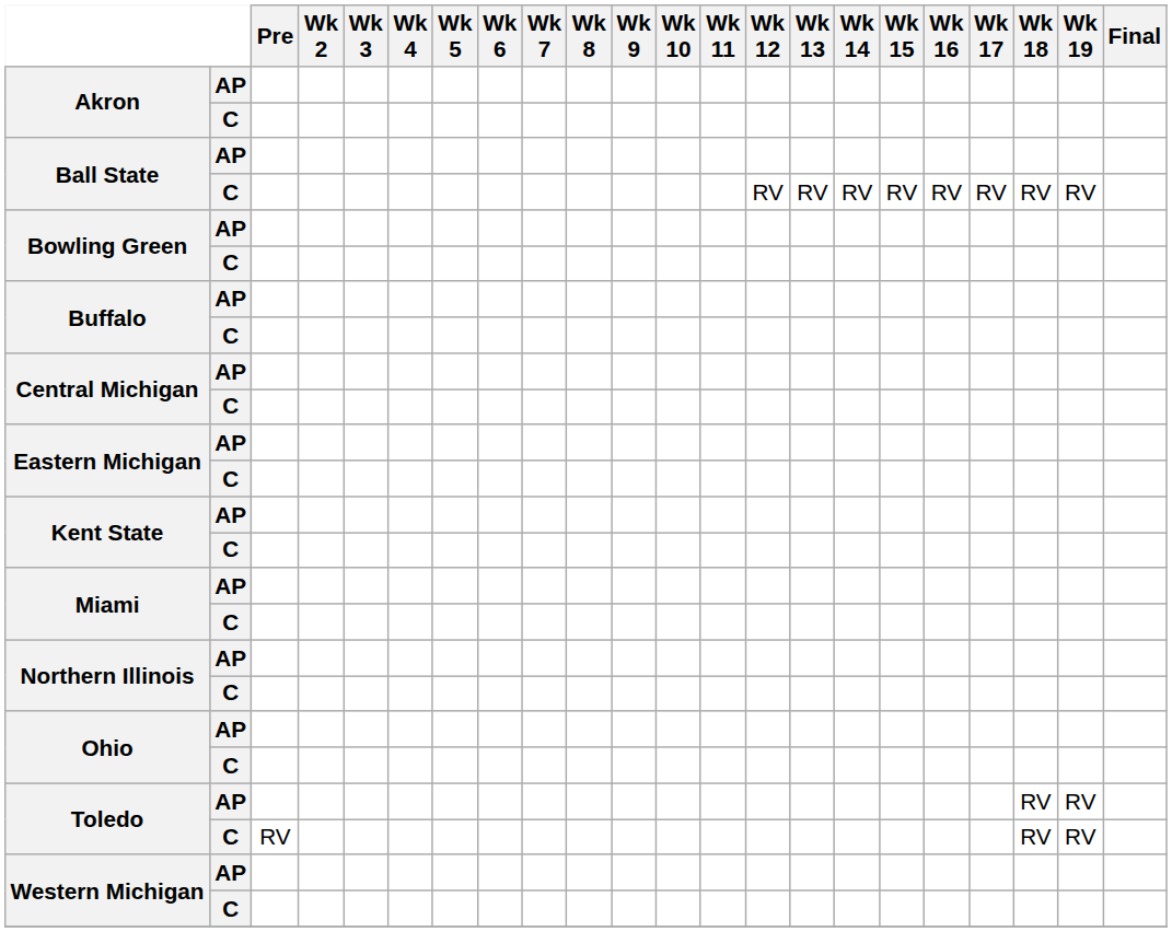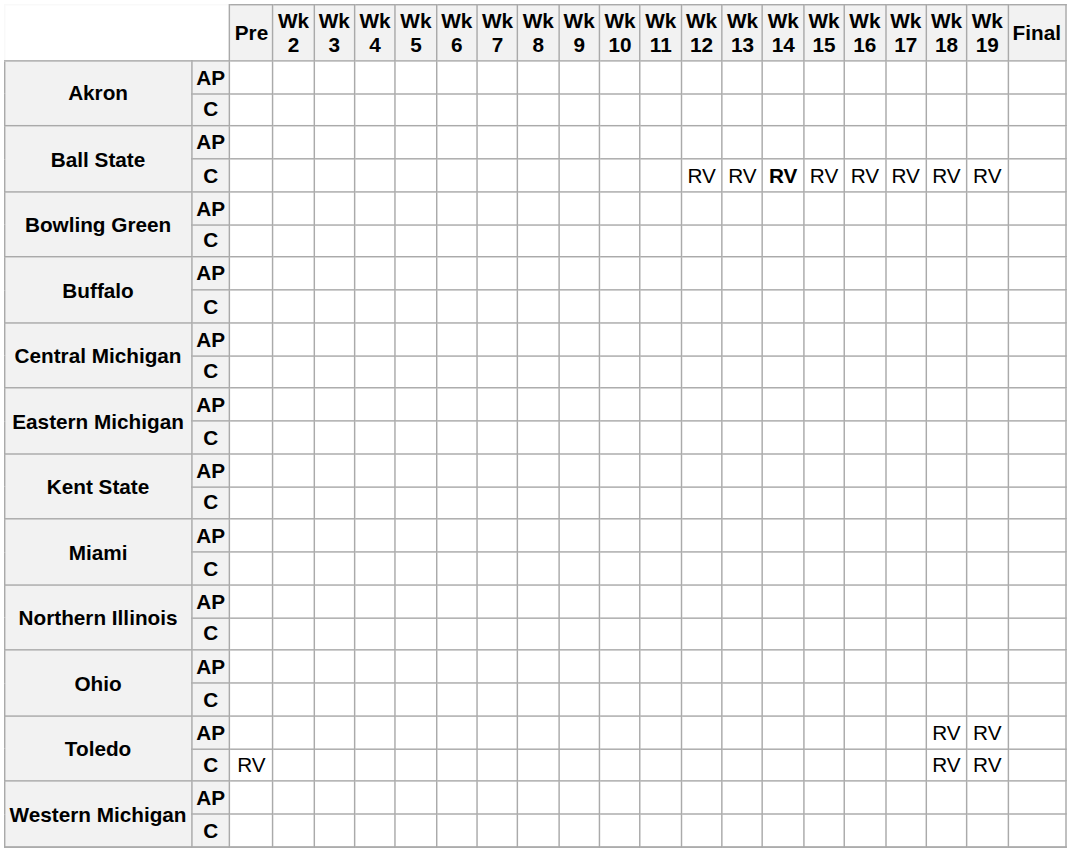Ball State / C | Wk 14: normal -> bold
